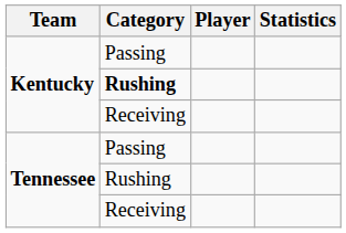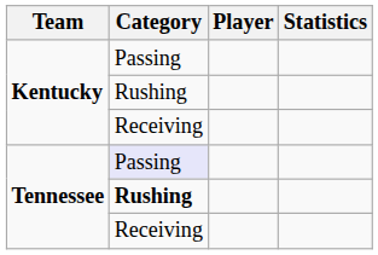Kentucky / Rushing | Category: bold -> normal
Tennessee / Passing | Category: no background -> lavender background
Tennessee / Rushing | Category: normal -> bold
